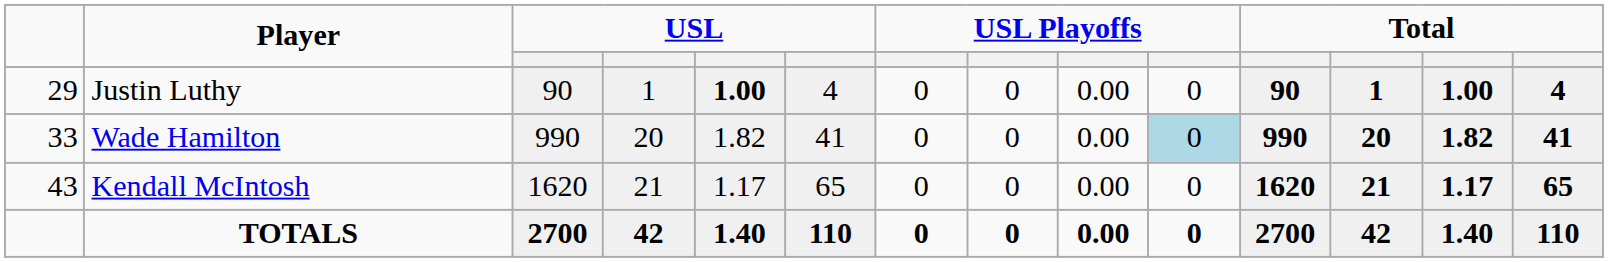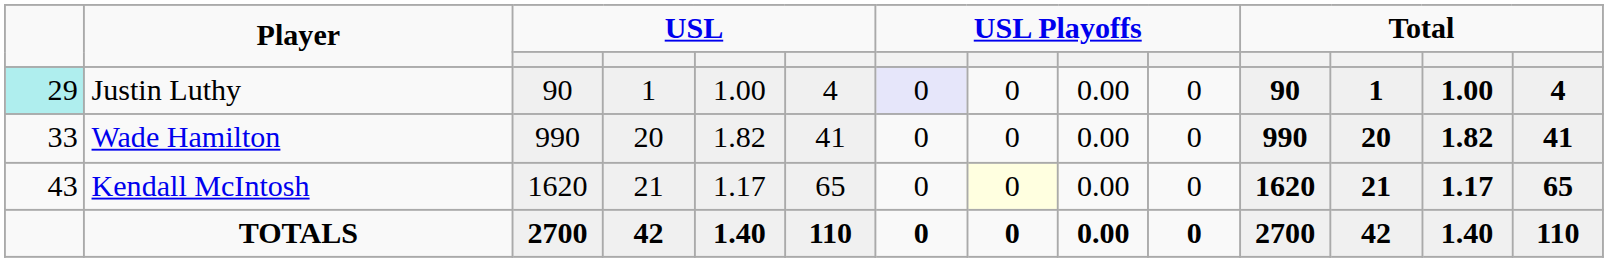Justin Luthy | column 1: no background -> paleturquoise background
Justin Luthy | column 5: bold -> normal
Justin Luthy | column 7: no background -> lavender background
Wade Hamilton | column 10: lightblue background -> no background
Kendall McIntosh | column 8: no background -> lightyellow background
